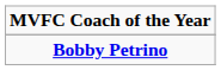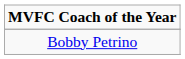Bobby Petrino | column 1: bold -> normal
